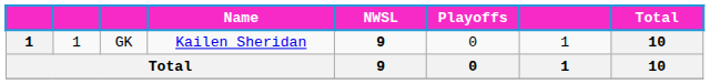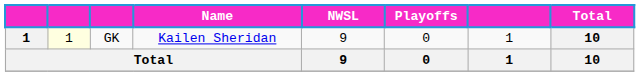GK | column 2: no background -> lightyellow background
GK | NWSL: bold -> normal
